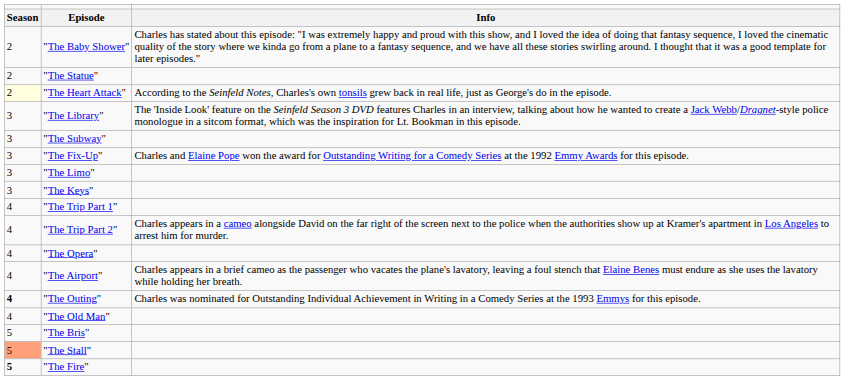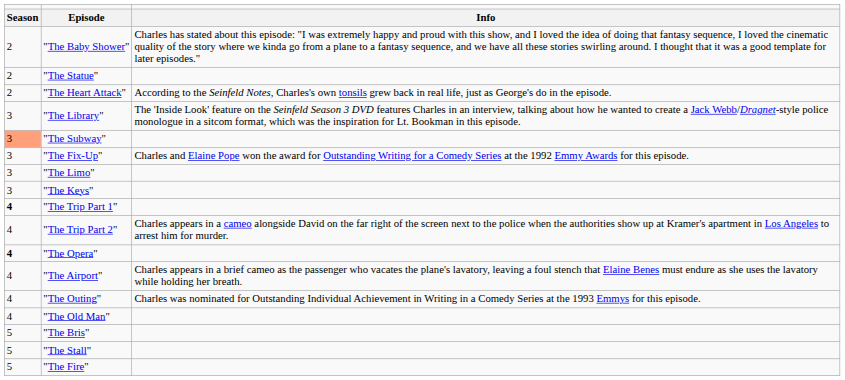"The Heart Attack" | column 1: lightyellow background -> no background
"The Subway" | column 1: no background -> lightsalmon background
"The Trip Part 1" | column 1: normal -> bold
"The Opera" | column 1: normal -> bold
"The Outing" | column 1: bold -> normal
"The Stall" | column 1: lightsalmon background -> no background
"The Fire" | column 1: bold -> normal
